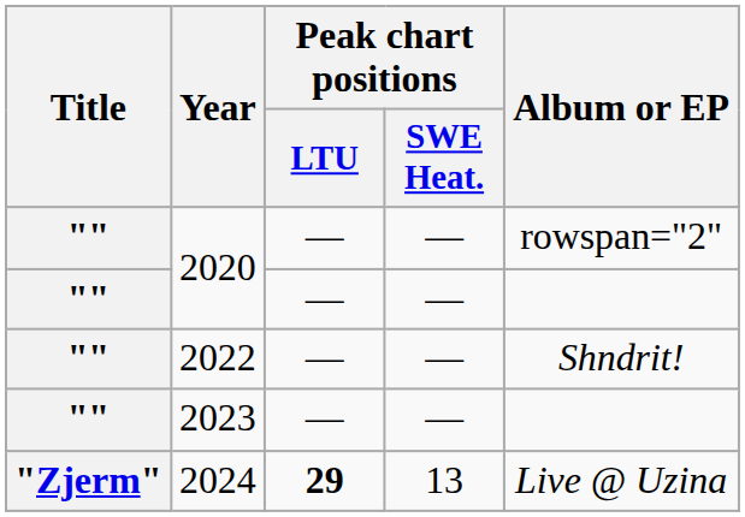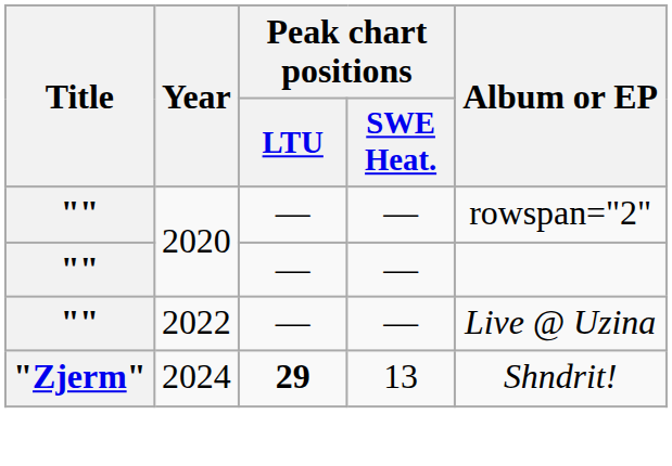2022 | Album or EP: Shndrit! -> Live @ Uzina
- row: "" | 2023 | — | —
2024 | Album or EP: Live @ Uzina -> Shndrit!
